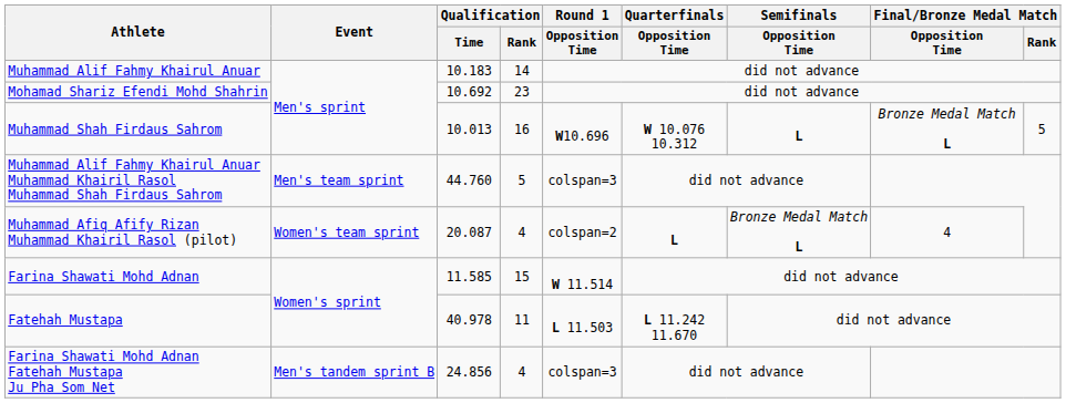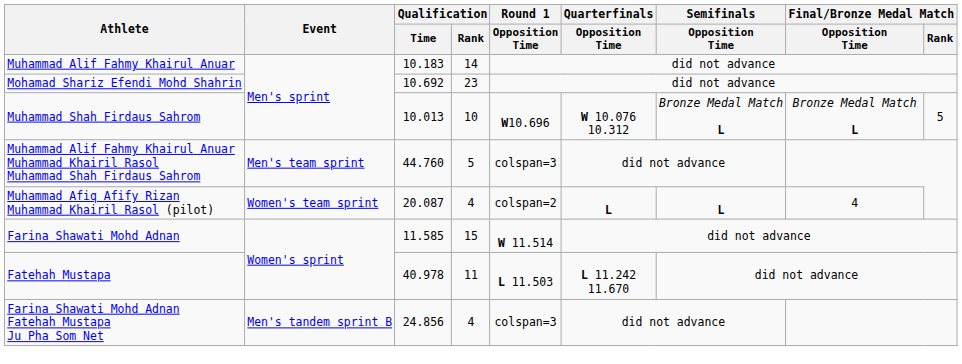Muhammad Shah Firdaus Sahrom | Qualification / Rank: 16 -> 10
Muhammad Shah Firdaus Sahrom | Semifinals / Opposition Time: L -> Bronze Medal Match L
Muhammad Afiq Afify Rizan Muhammad Khairil Rasol (pilot) | Semifinals / Opposition Time: Bronze Medal Match L -> L
